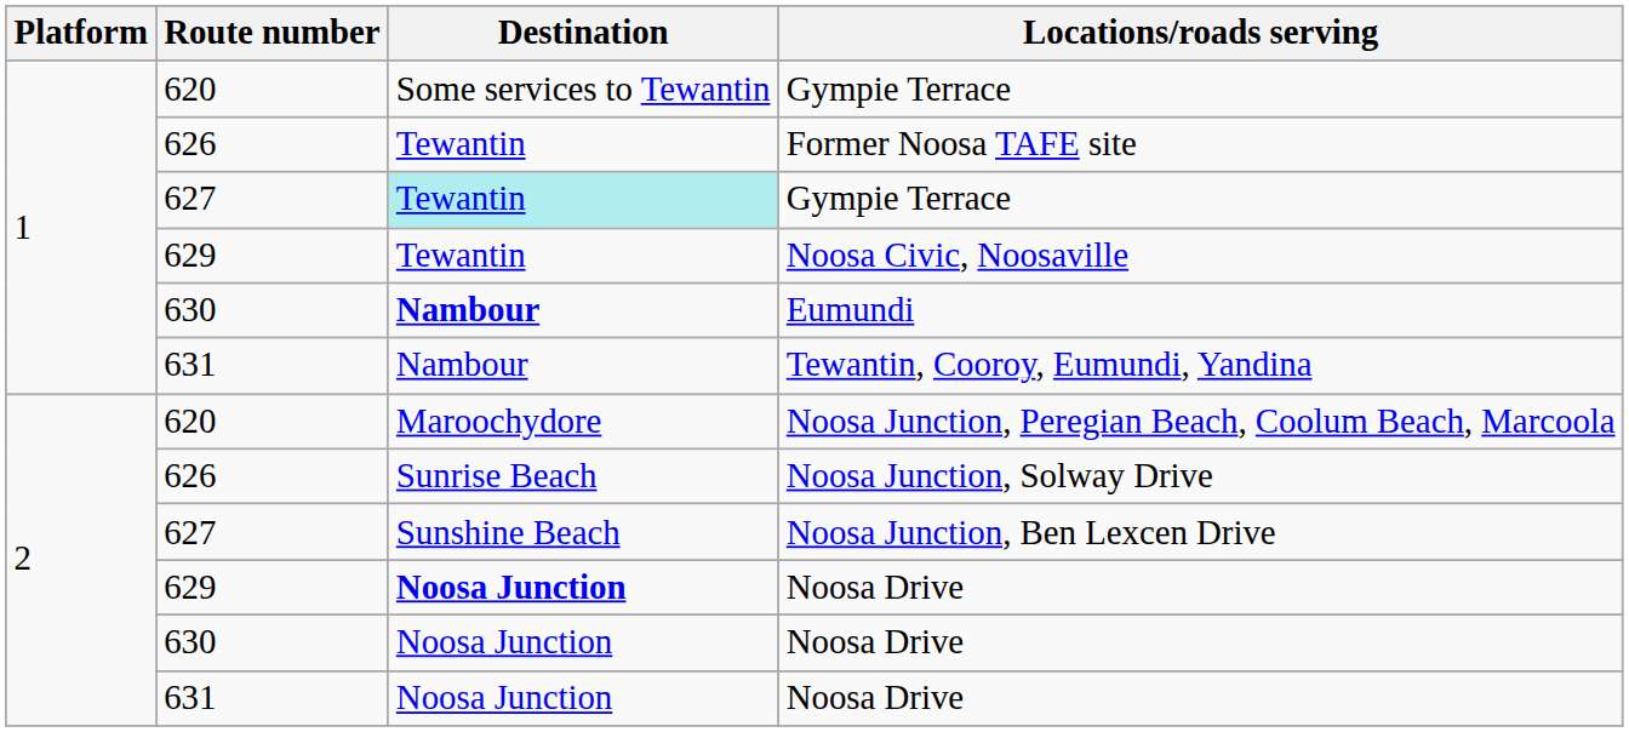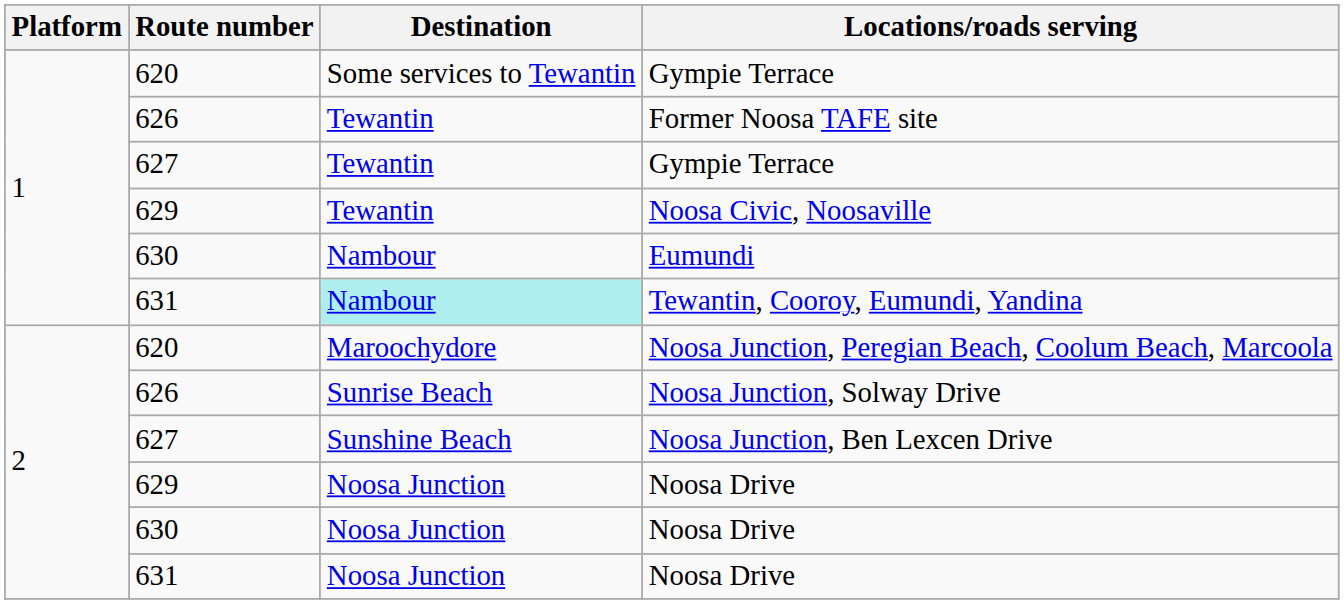627 / Gympie Terrace | Destination: paleturquoise background -> no background
Eumundi | Destination: bold -> normal
Tewantin, Cooroy, Eumundi, Yandina | Destination: no background -> paleturquoise background
629 / Noosa Drive | Destination: bold -> normal
